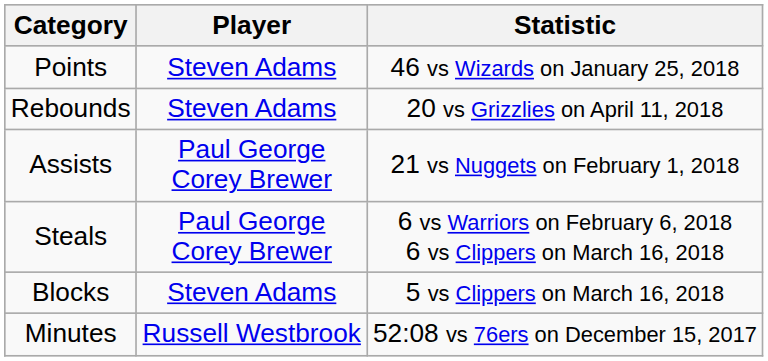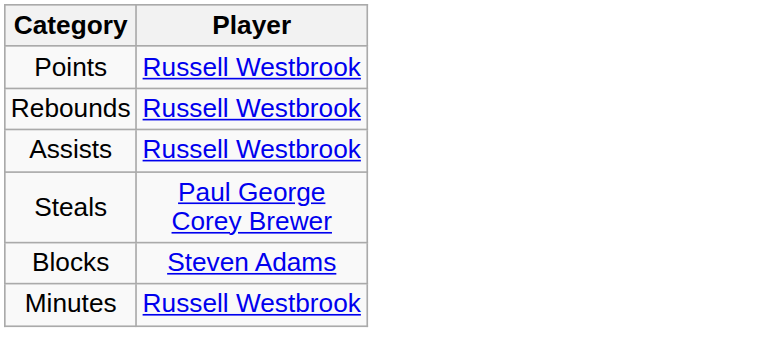- column: Statistic | 46 vs Wizards on January 25, 2018 | 20 vs Grizzlies on April 11, 2018 | 21 vs Nuggets on February 1, 2018 | 6 vs Warriors on February 6, 2018 6 vs Clippers on March 16, 2018 | 5 vs Clippers on March 16, 2018 | 52:08 vs 76ers on December 15, 2017
Points | Player: Steven Adams -> Russell Westbrook
Rebounds | Player: Steven Adams -> Russell Westbrook
Assists | Player: Paul George Corey Brewer -> Russell Westbrook
